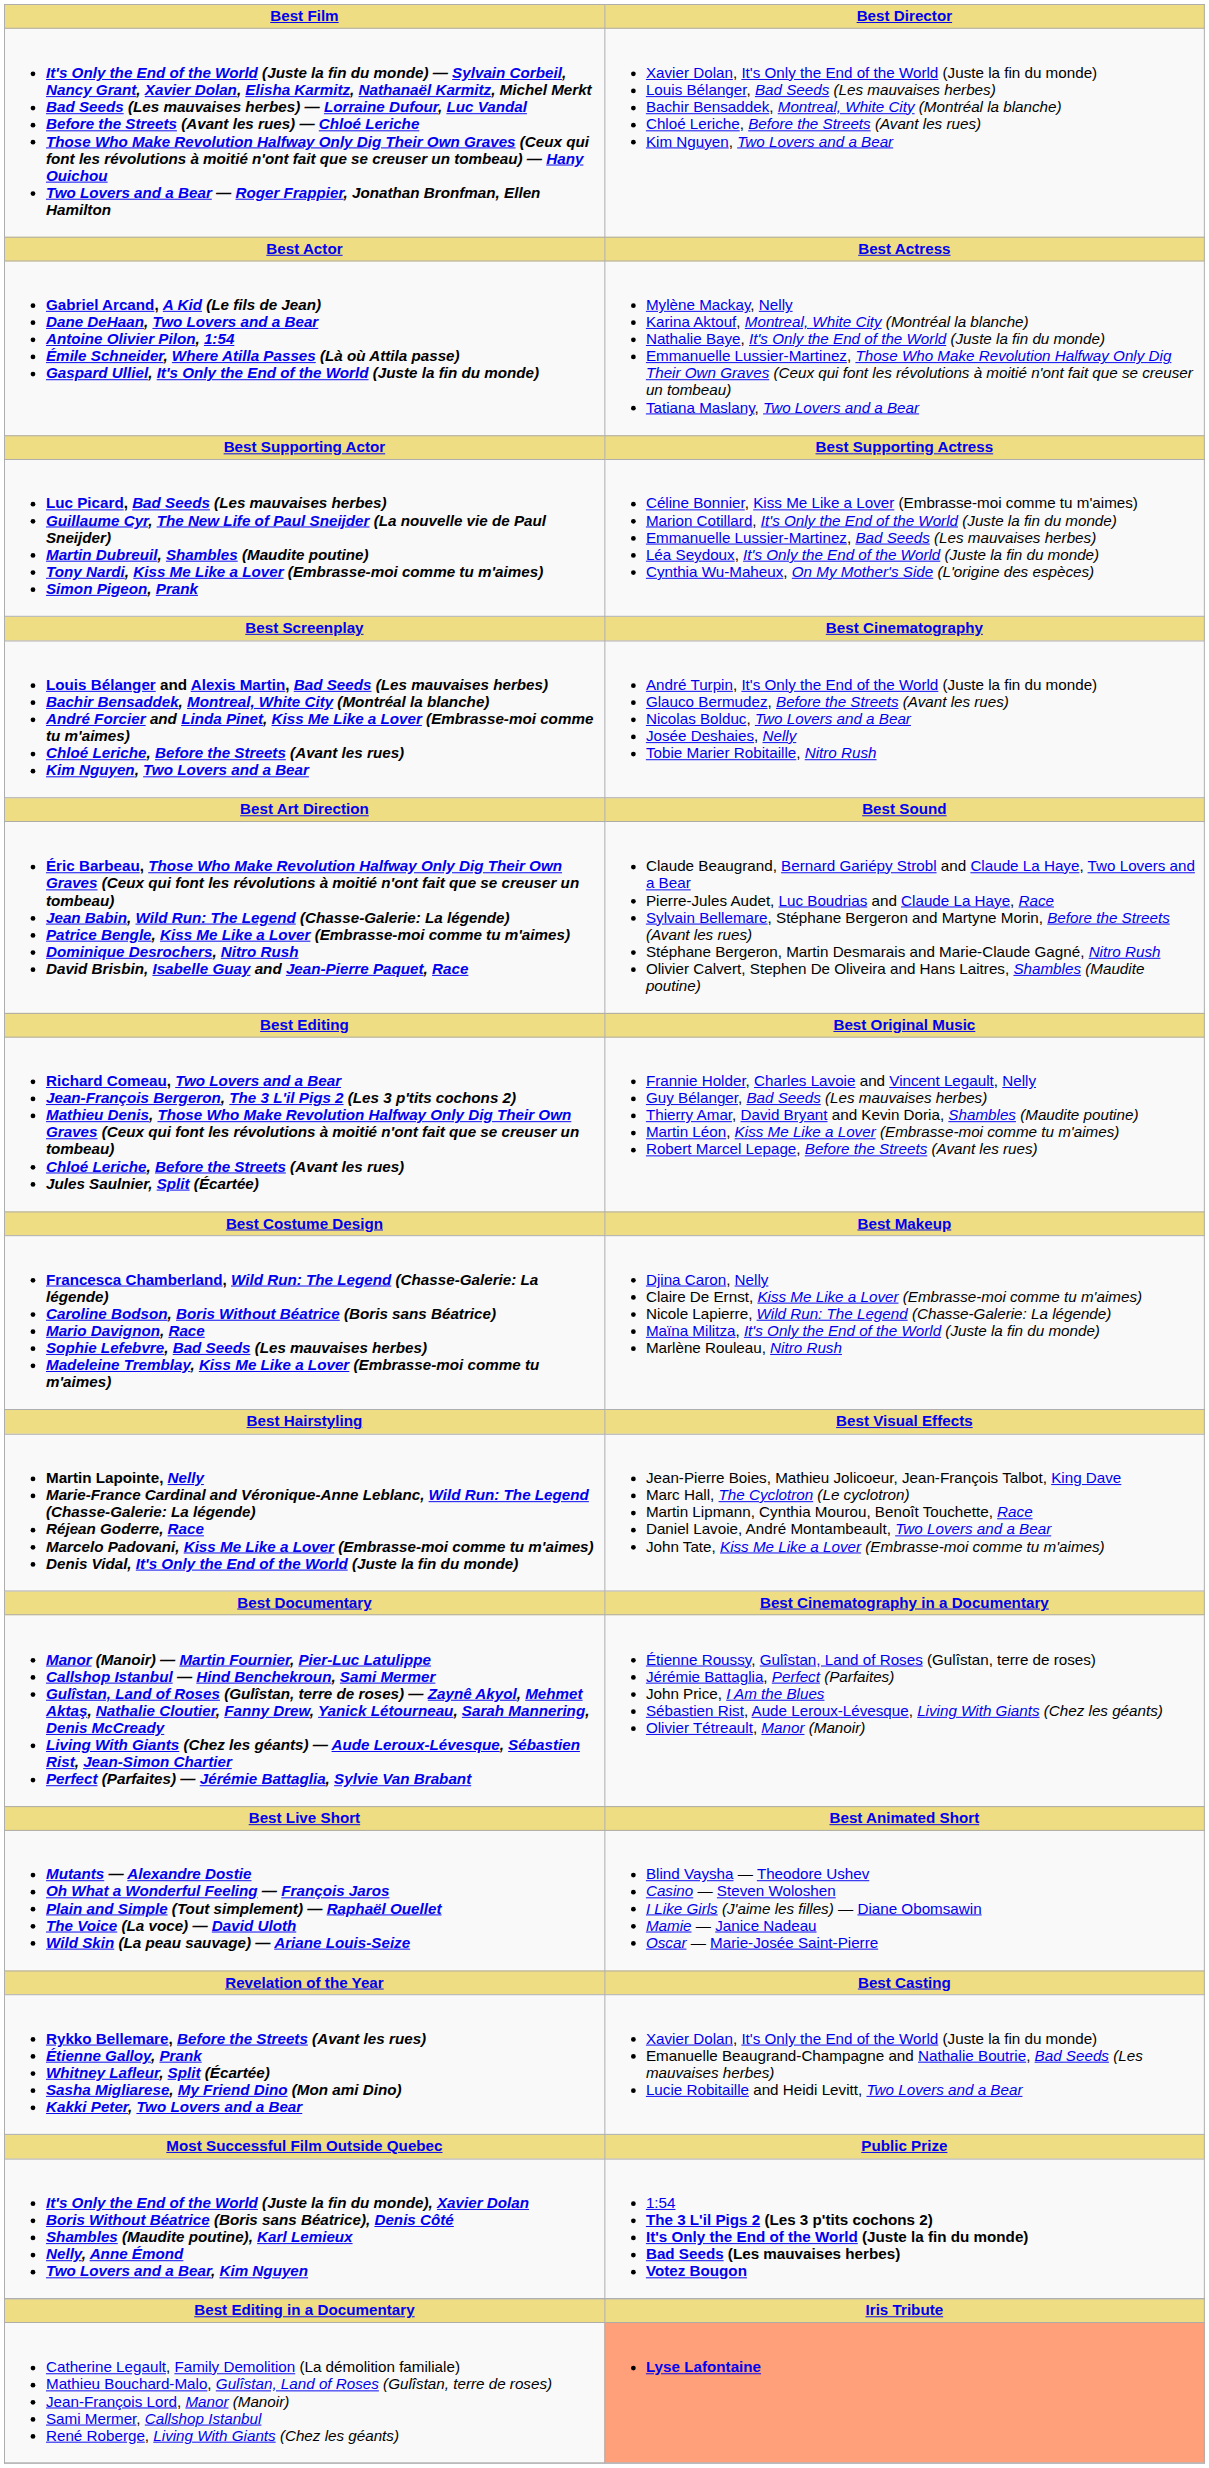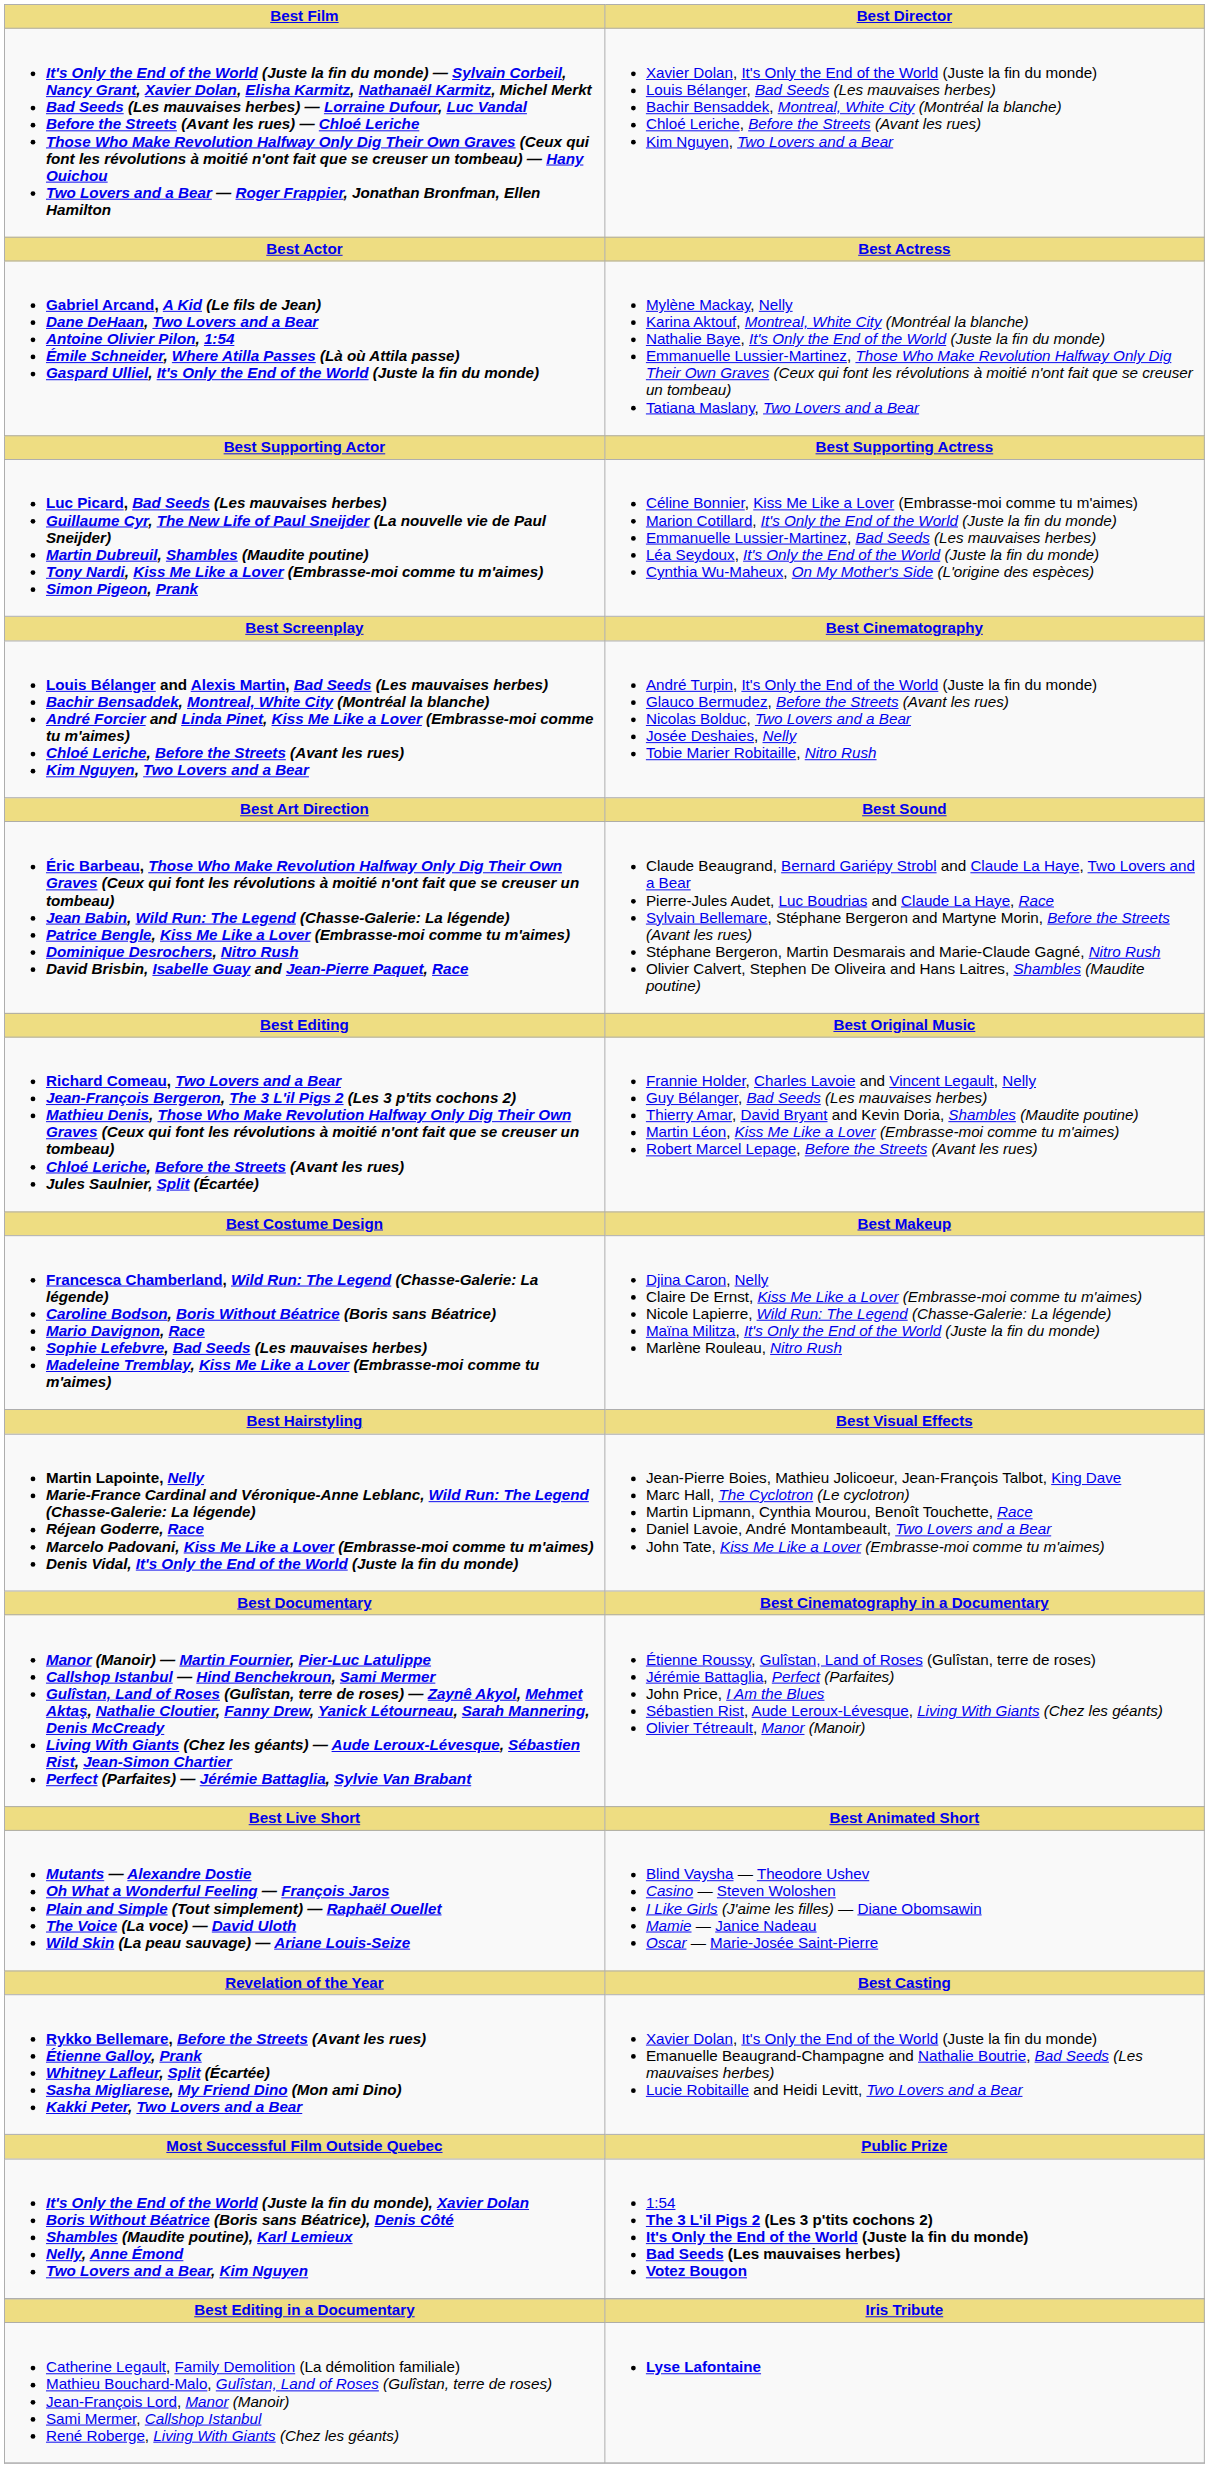row 26 | Best Director: lightsalmon background -> no background
